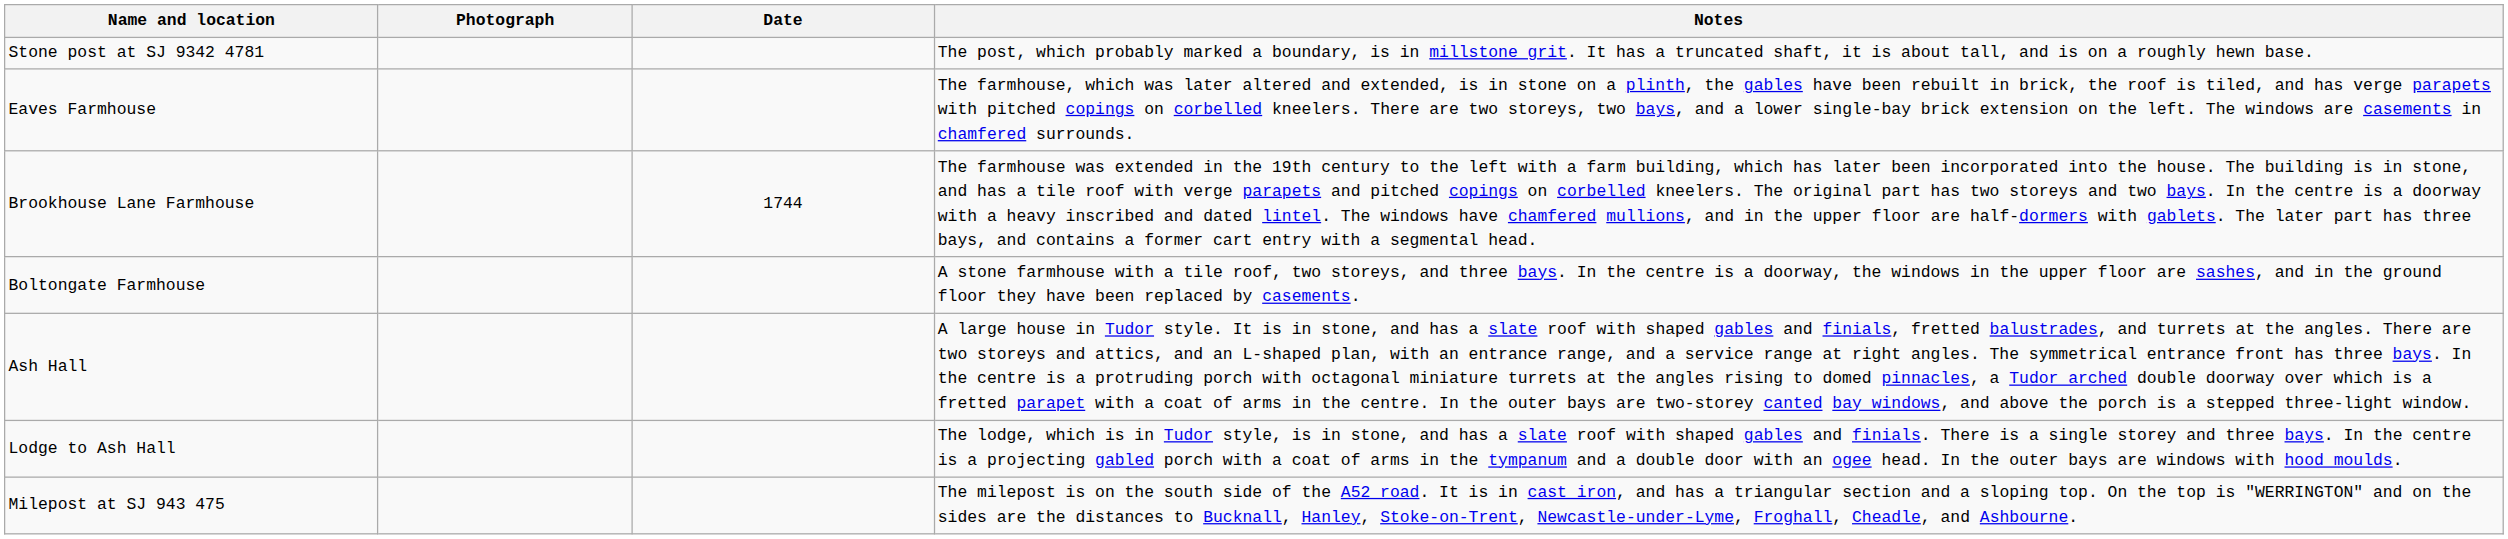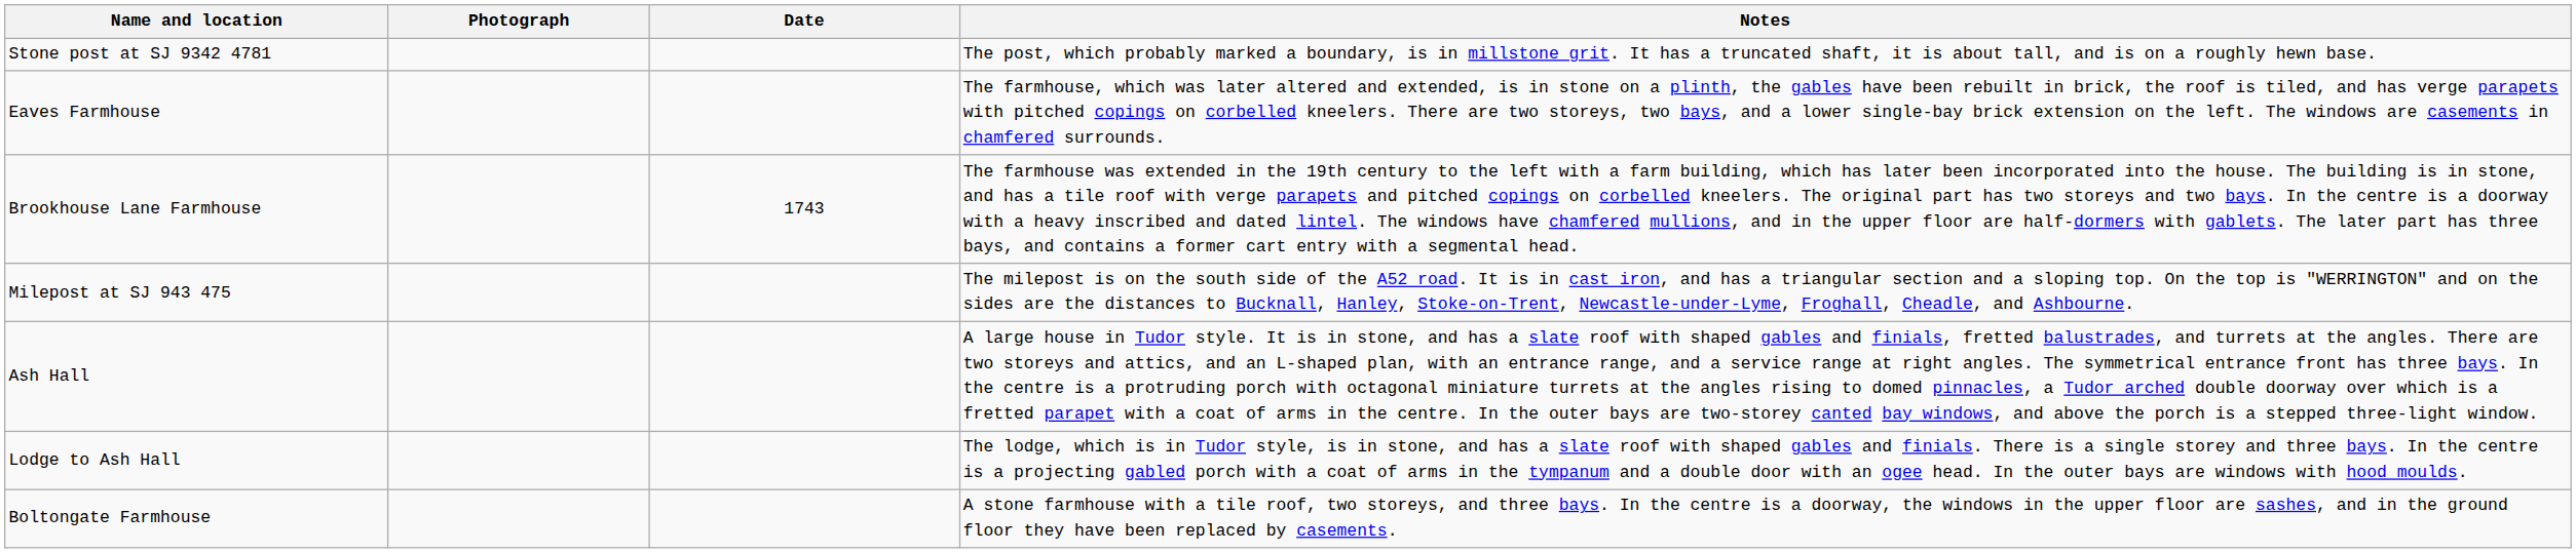Brookhouse Lane Farmhouse | Date: 1744 -> 1743
rows swapped: Boltongate Farmhouse <-> Milepost at SJ 943 475
